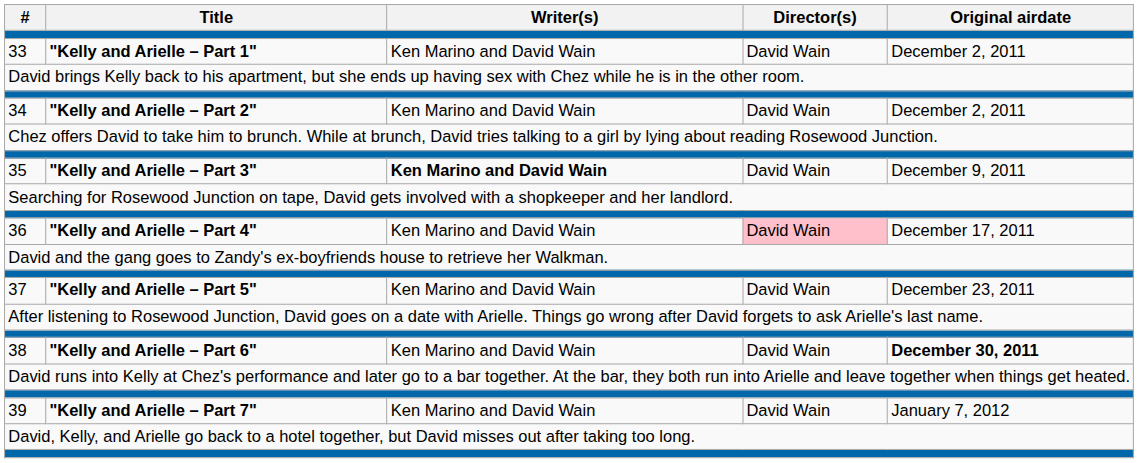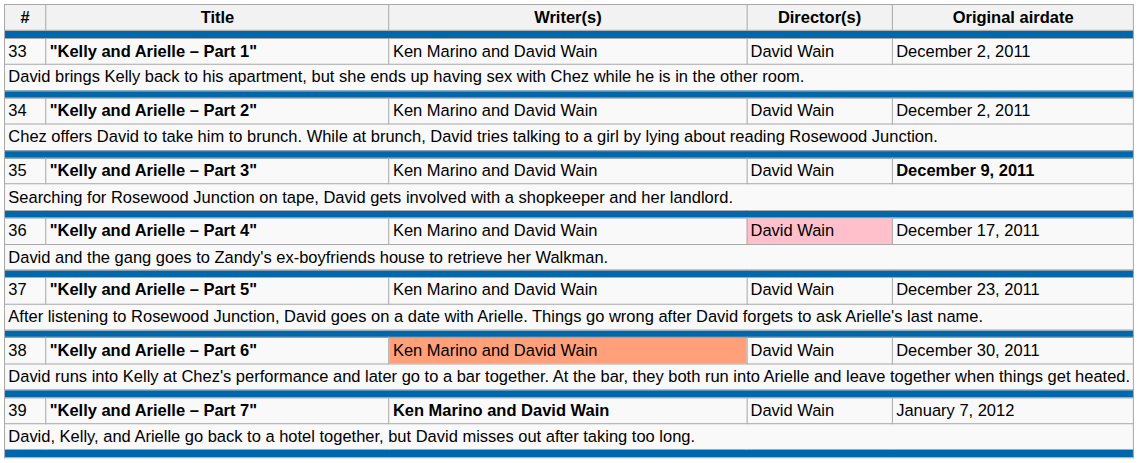35 | Writer(s): bold -> normal
35 | Original airdate: normal -> bold
38 | Writer(s): no background -> lightsalmon background
38 | Original airdate: bold -> normal
39 | Writer(s): normal -> bold
